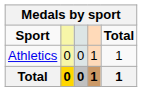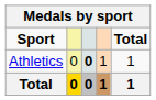Athletics | column 3: normal -> bold
